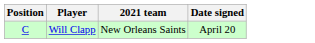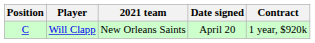+ column: Contract | 1 year, $920k
